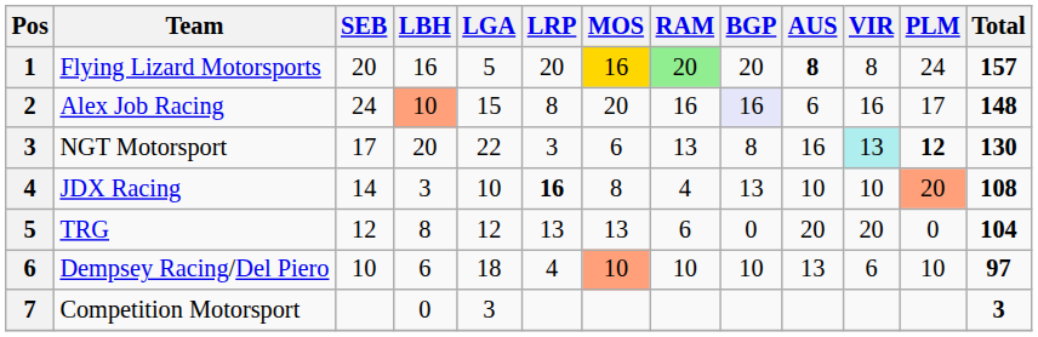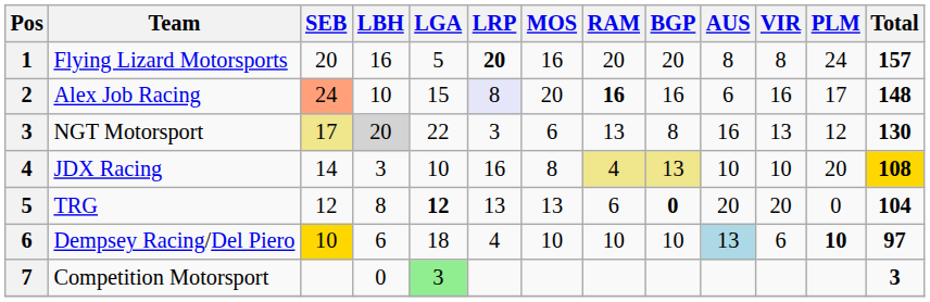Flying Lizard Motorsports | LRP: normal -> bold
Flying Lizard Motorsports | MOS: gold background -> no background
Flying Lizard Motorsports | RAM: lightgreen background -> no background
Flying Lizard Motorsports | AUS: bold -> normal
Alex Job Racing | SEB: no background -> lightsalmon background
Alex Job Racing | LBH: lightsalmon background -> no background
Alex Job Racing | LRP: no background -> lavender background
Alex Job Racing | RAM: normal -> bold
Alex Job Racing | BGP: lavender background -> no background
NGT Motorsport | SEB: no background -> khaki background
NGT Motorsport | LBH: no background -> lightgrey background
NGT Motorsport | VIR: paleturquoise background -> no background
NGT Motorsport | PLM: bold -> normal
JDX Racing | LRP: bold -> normal
JDX Racing | RAM: no background -> khaki background
JDX Racing | BGP: no background -> khaki background
JDX Racing | PLM: lightsalmon background -> no background
JDX Racing | Total: no background -> gold background
TRG | LGA: normal -> bold
TRG | BGP: normal -> bold
Dempsey Racing/Del Piero | SEB: no background -> gold background
Dempsey Racing/Del Piero | MOS: lightsalmon background -> no background
Dempsey Racing/Del Piero | AUS: no background -> lightblue background
Dempsey Racing/Del Piero | PLM: normal -> bold
Competition Motorsport | LGA: no background -> lightgreen background
